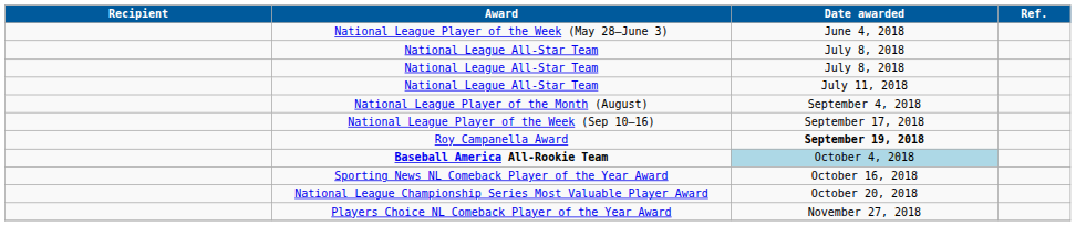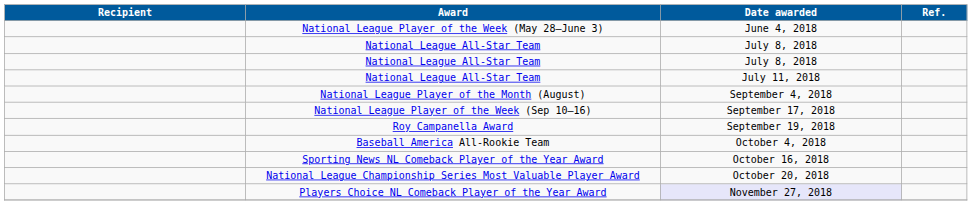September 19, 2018 | Date awarded: bold -> normal
October 4, 2018 | Award: bold -> normal
October 4, 2018 | Date awarded: lightblue background -> no background
November 27, 2018 | Date awarded: no background -> lavender background
